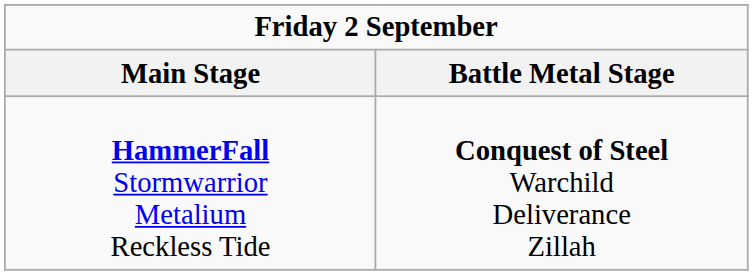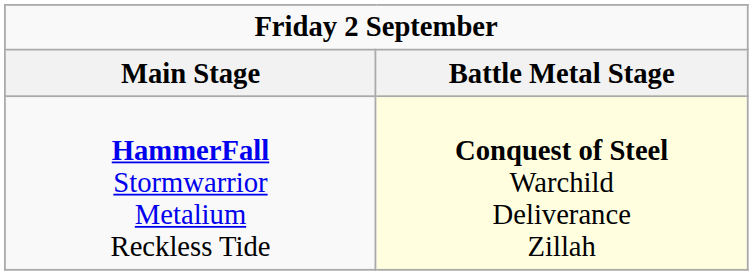HammerFall Stormwarrior Metalium Reckless Tide | Battle Metal Stage: no background -> lightyellow background
